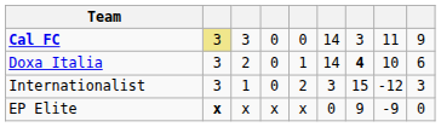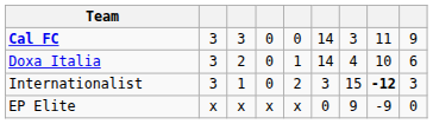Cal FC | column 2: khaki background -> no background
Doxa Italia | column 7: bold -> normal
Internationalist | column 8: normal -> bold
EP Elite | column 2: bold -> normal
